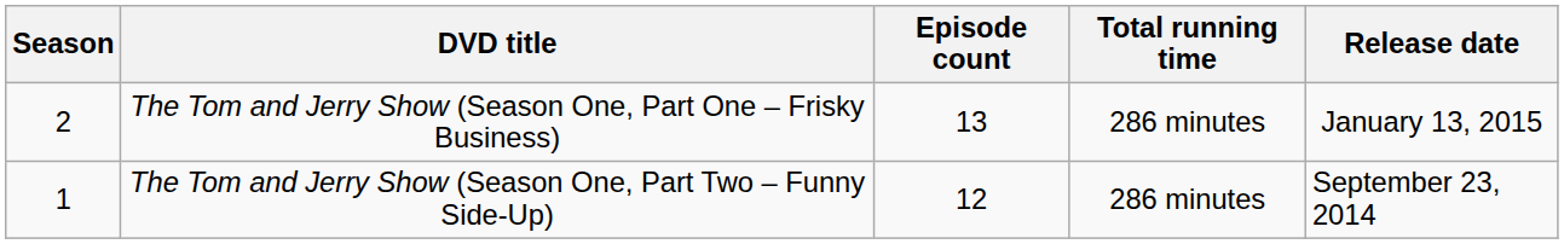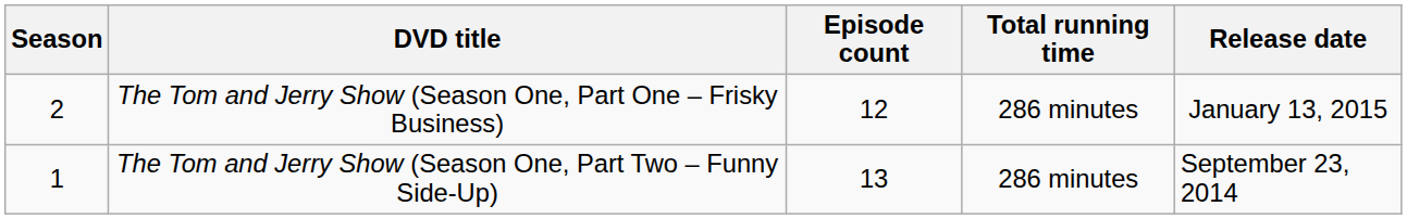row 2 | Episode count: 13 -> 12
row 3 | Episode count: 12 -> 13
